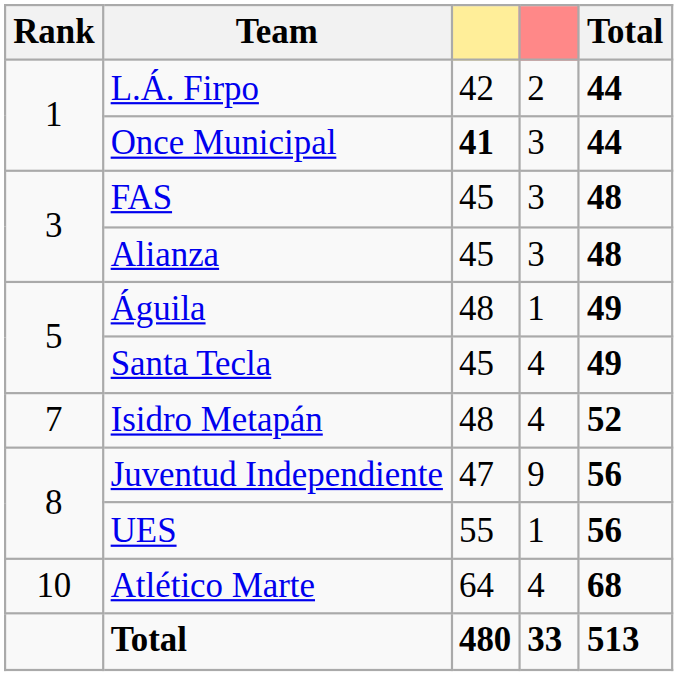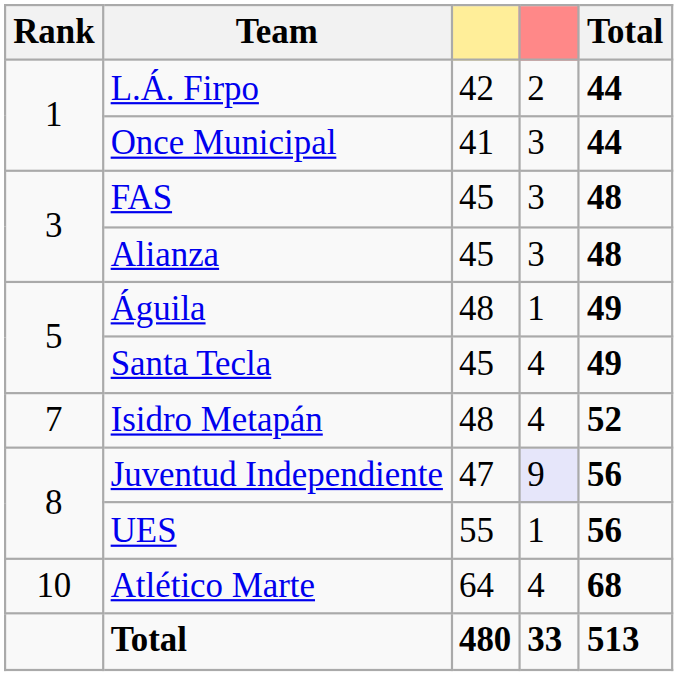Once Municipal | column 3: bold -> normal
Juventud Independiente | column 4: no background -> lavender background
